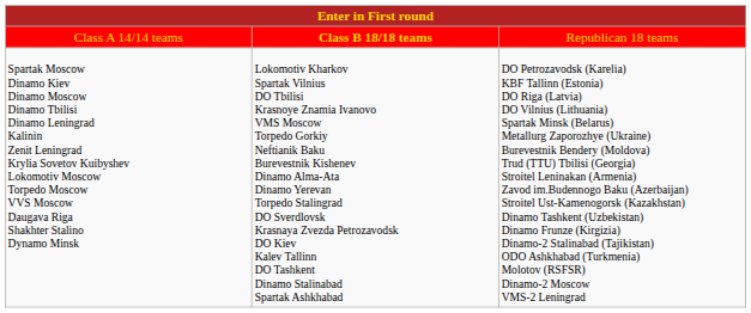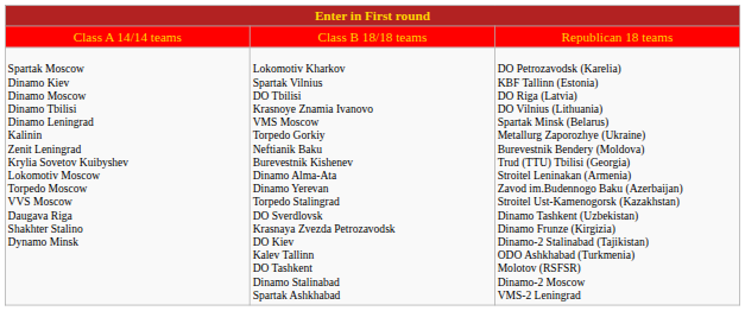Class A 14/14 teams | column 2: bold -> normal
